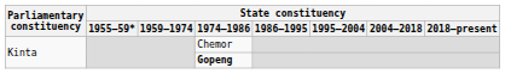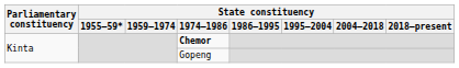Chemor | State constituency / 1974–1986: normal -> bold
Gopeng | State constituency / 1974–1986: bold -> normal
